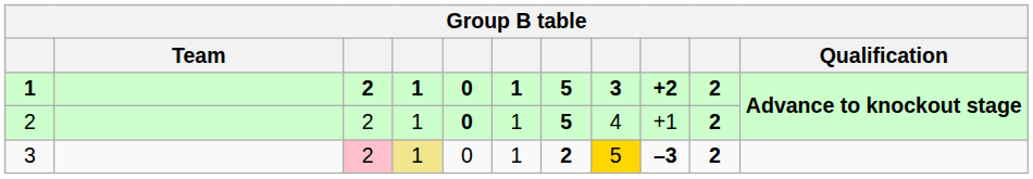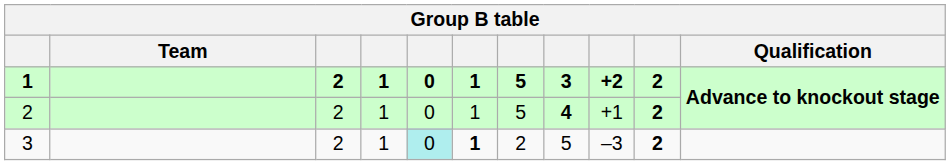row 4 | column 5: bold -> normal
row 4 | column 7: bold -> normal
row 4 | column 8: normal -> bold
row 5 | column 3: pink background -> no background
row 5 | column 4: khaki background -> no background
row 5 | column 5: no background -> paleturquoise background
row 5 | column 6: normal -> bold
row 5 | column 7: bold -> normal
row 5 | column 8: gold background -> no background
row 5 | column 9: bold -> normal
